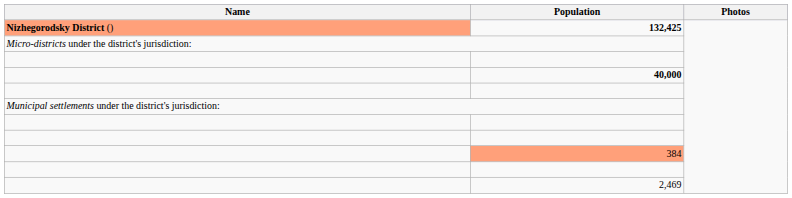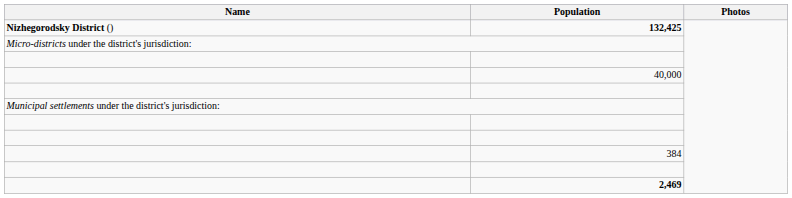132,425 | Name: lightsalmon background -> no background
40,000 | Population: bold -> normal
384 | Population: lightsalmon background -> no background
2,469 | Population: normal -> bold
